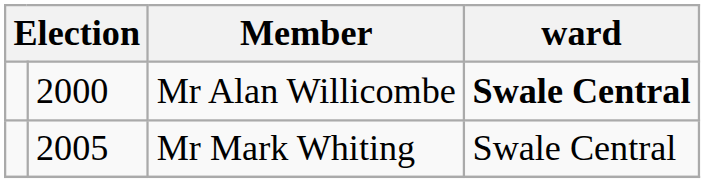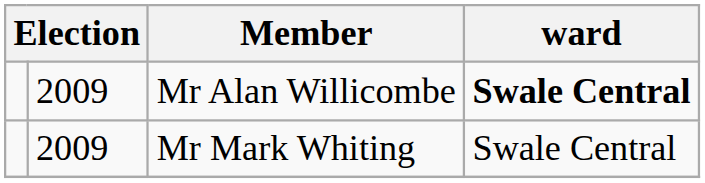Mr Alan Willicombe | column 2: 2000 -> 2009
Mr Mark Whiting | column 2: 2005 -> 2009
